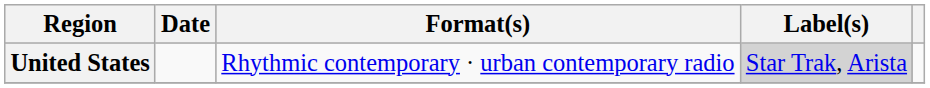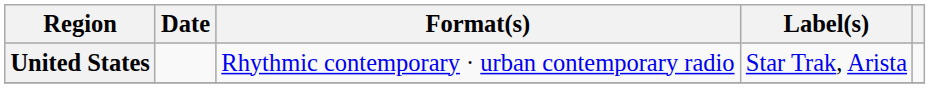United States | Label(s): lightgrey background -> no background
